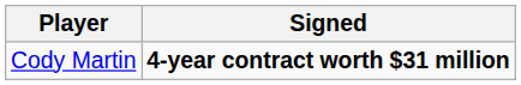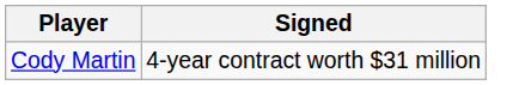Cody Martin | Signed: bold -> normal
